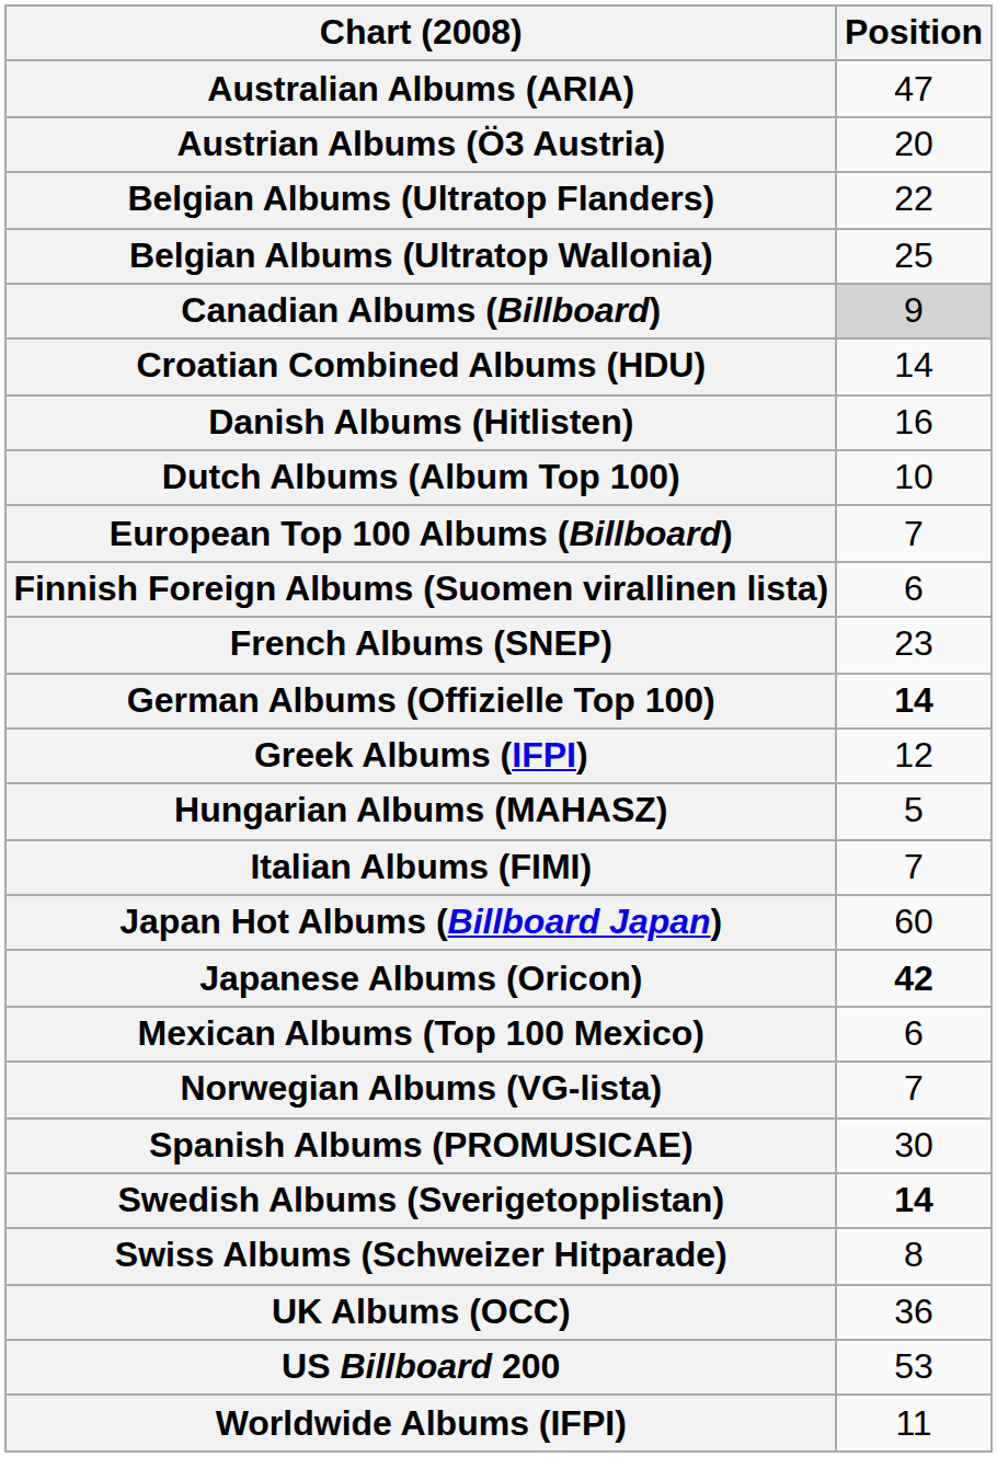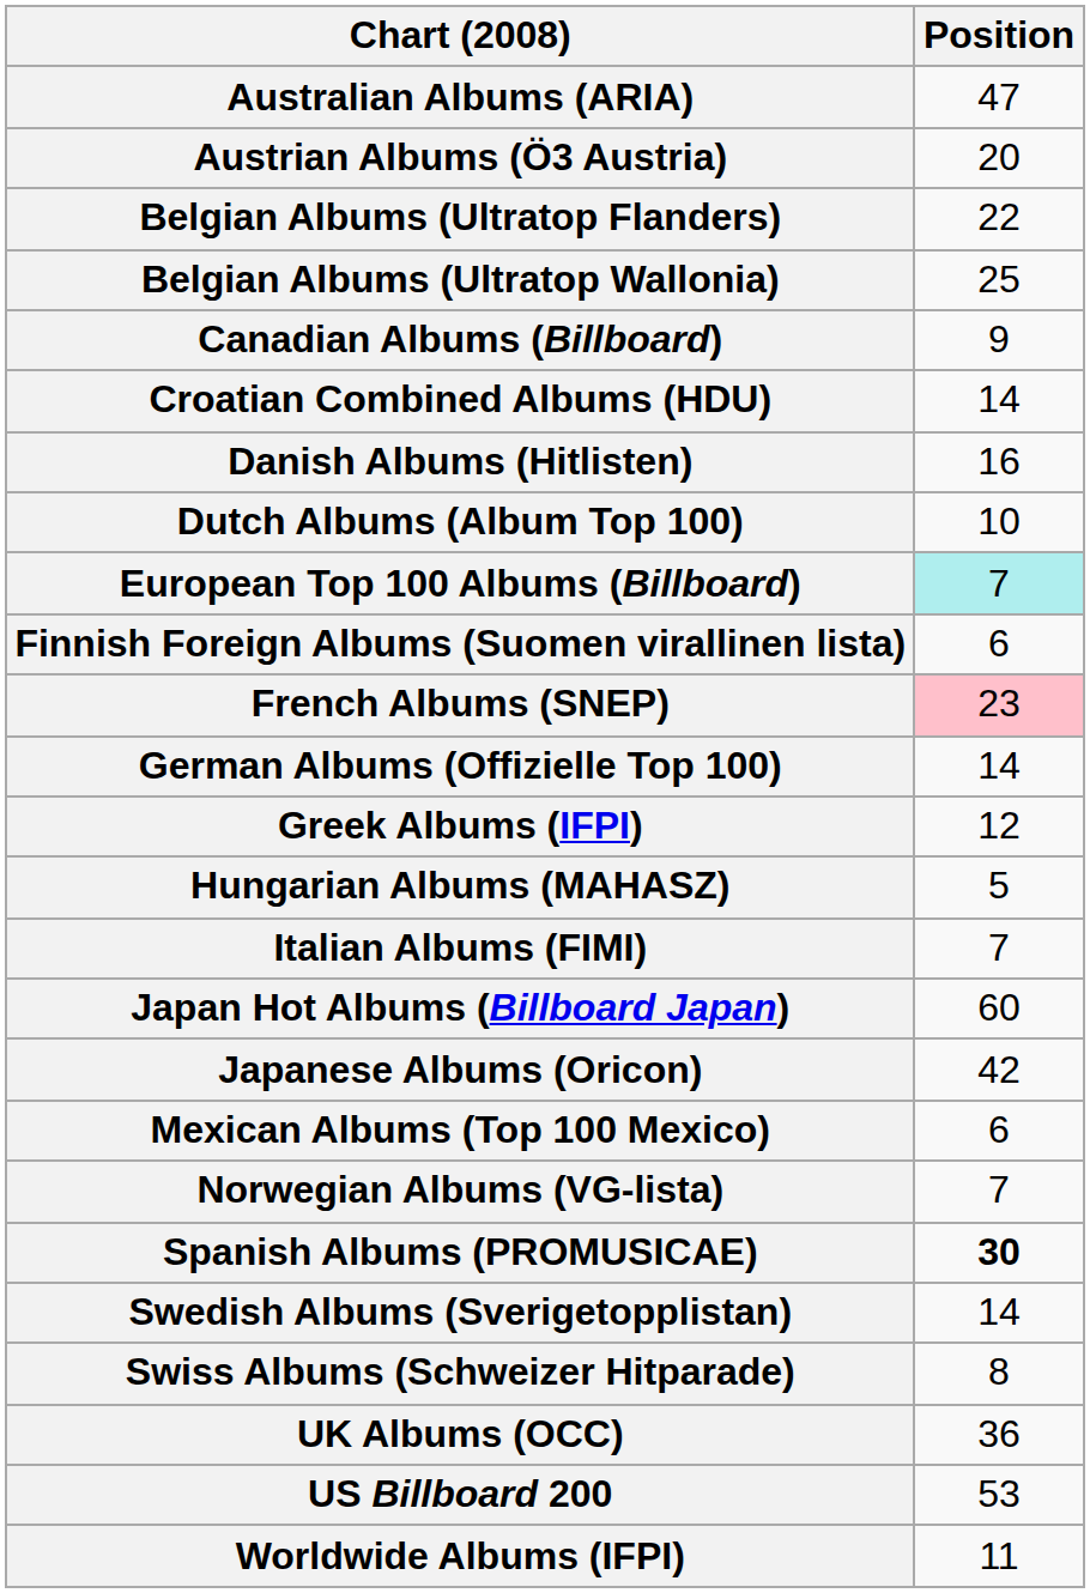Canadian Albums (Billboard) | Position: lightgrey background -> no background
European Top 100 Albums (Billboard) | Position: no background -> paleturquoise background
French Albums (SNEP) | Position: no background -> pink background
German Albums (Offizielle Top 100) | Position: bold -> normal
Japanese Albums (Oricon) | Position: bold -> normal
Spanish Albums (PROMUSICAE) | Position: normal -> bold
Swedish Albums (Sverigetopplistan) | Position: bold -> normal
